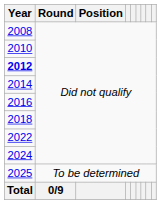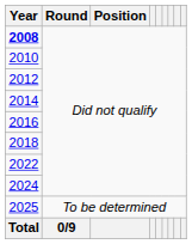2008 | Year: normal -> bold
2012 | Year: bold -> normal
